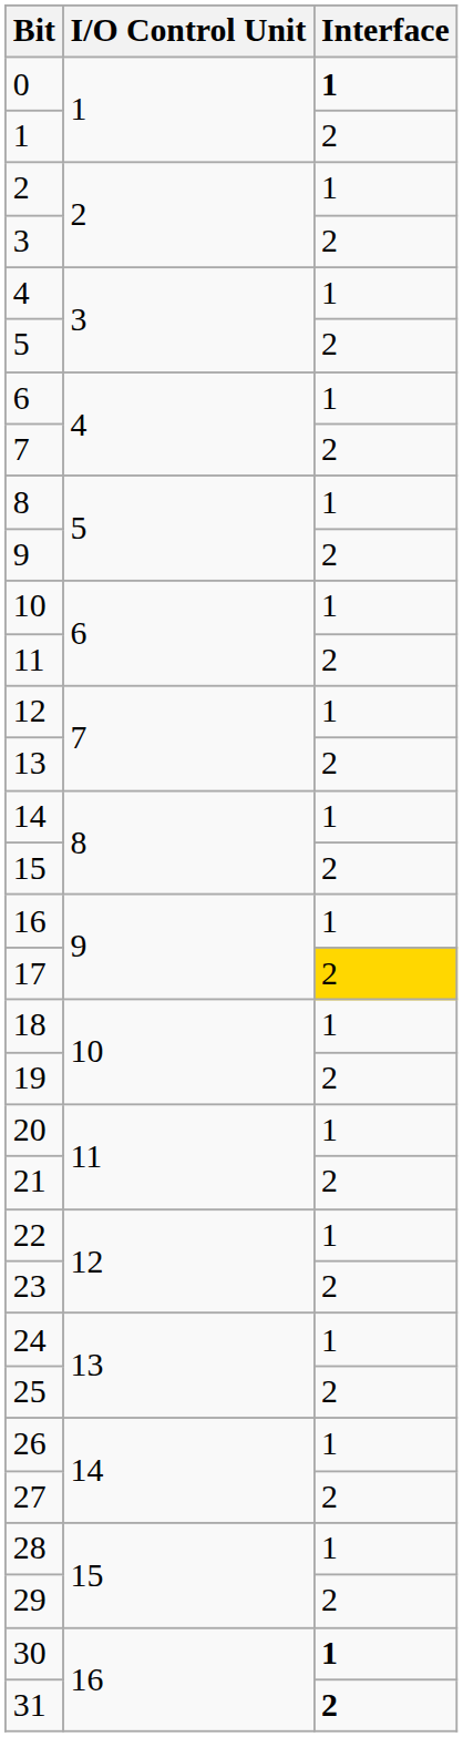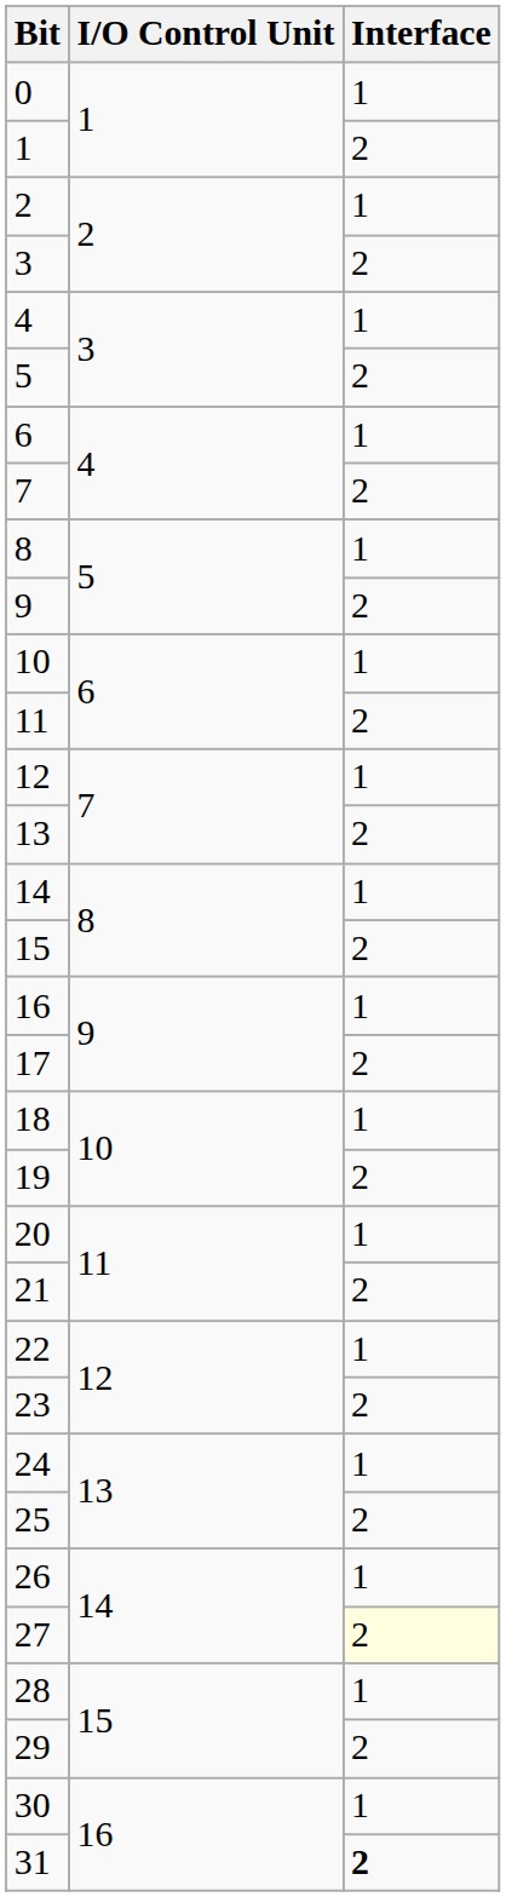0 | Interface: bold -> normal
17 | Interface: gold background -> no background
27 | Interface: no background -> lightyellow background
30 | Interface: bold -> normal
